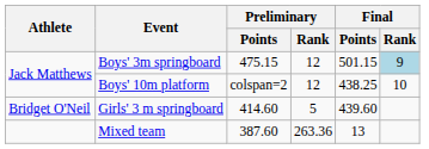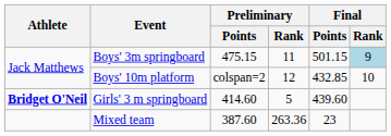Boys' 3m springboard | Preliminary / Rank: 12 -> 11
Boys' 10m platform | Final / Points: 438.25 -> 432.85
Girls' 3 m springboard | Athlete: normal -> bold
Mixed team | Final / Points: 13 -> 23
